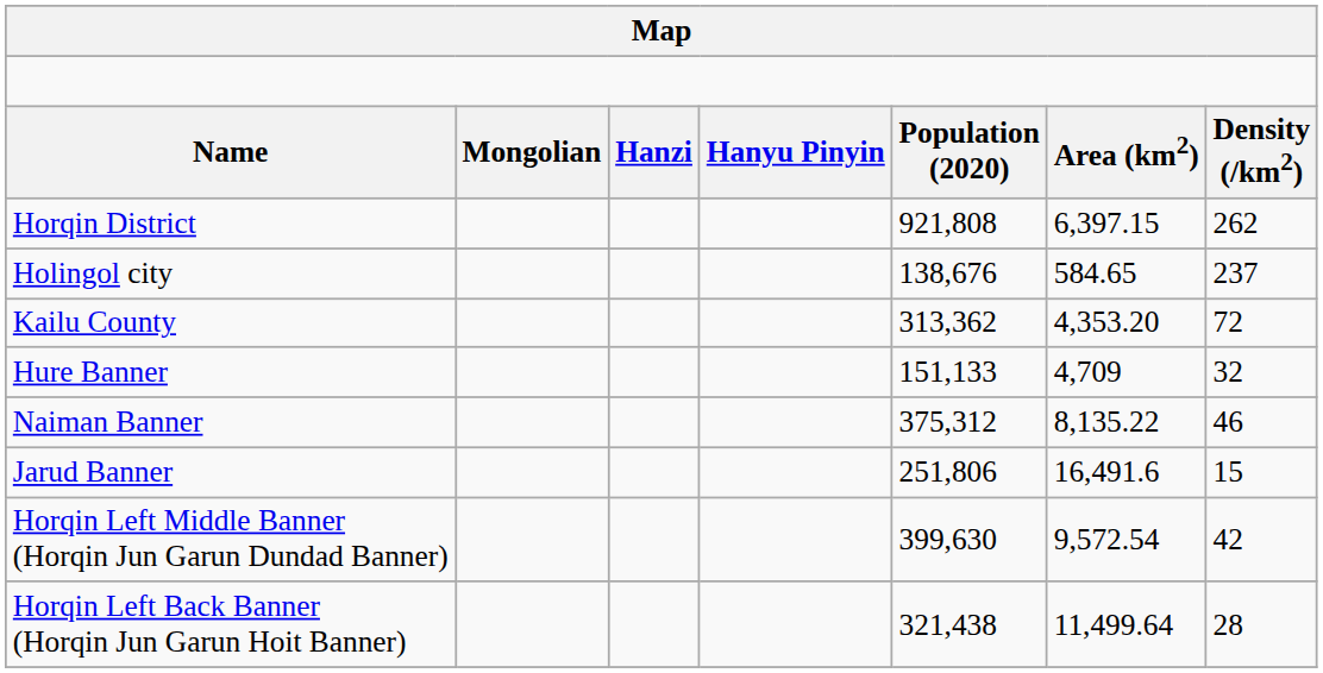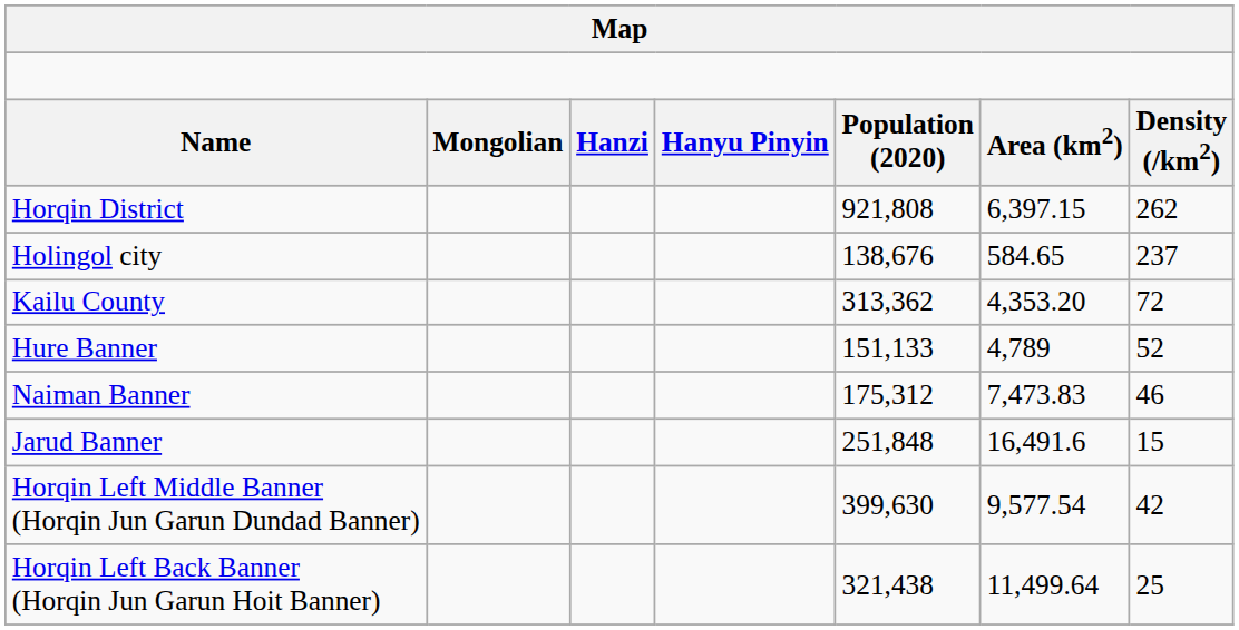Hure Banner | column 6: 4,709 -> 4,789
Hure Banner | column 7: 32 -> 52
Naiman Banner | column 5: 375,312 -> 175,312
Naiman Banner | column 6: 8,135.22 -> 7,473.83
Jarud Banner | column 5: 251,806 -> 251,848
Horqin Left Middle Banner (Horqin Jun Garun Dundad Banner) | column 6: 9,572.54 -> 9,577.54
Horqin Left Back Banner (Horqin Jun Garun Hoit Banner) | column 7: 28 -> 25
